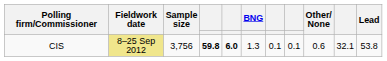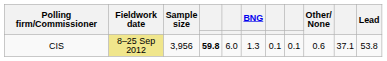CIS | Sample size: 3,756 -> 3,956
CIS | column 5: bold -> normal
CIS | column 10: 32.1 -> 37.1
